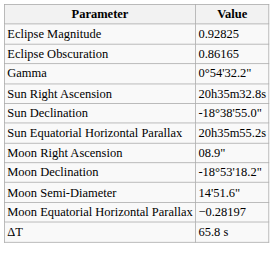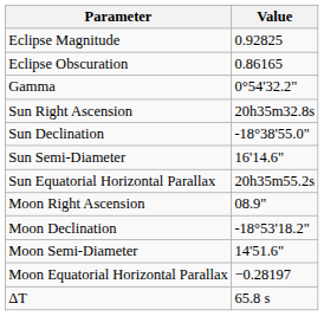+ row: Sun Semi-Diameter | 16'14.6"
